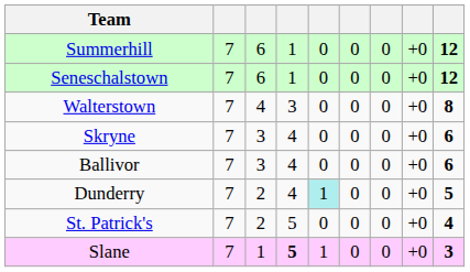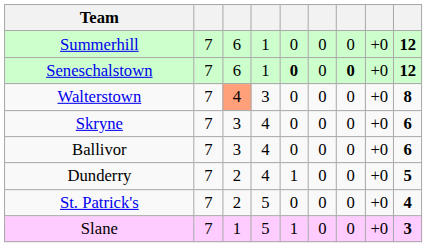Seneschalstown | column 5: normal -> bold
Seneschalstown | column 7: normal -> bold
Walterstown | column 3: no background -> lightsalmon background
Dunderry | column 5: paleturquoise background -> no background
Slane | column 4: bold -> normal
